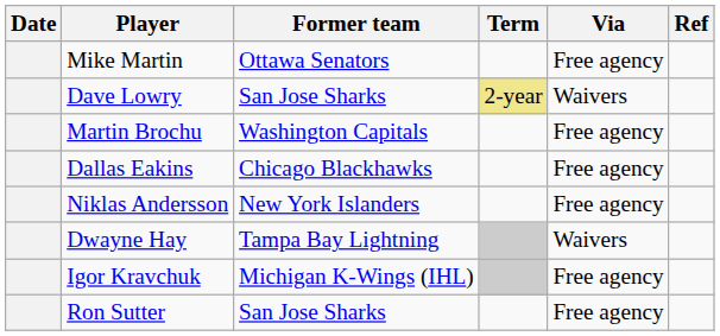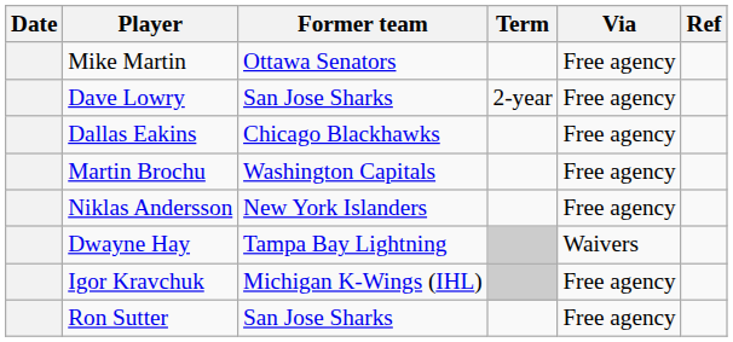Dave Lowry | Term: khaki background -> no background
Dave Lowry | Via: Waivers -> Free agency
rows swapped: Dallas Eakins <-> Martin Brochu
